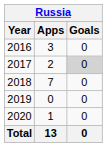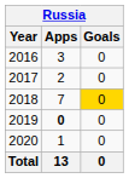2017 | Goals: lightgrey background -> no background
2018 | Goals: no background -> gold background
2019 | Apps: normal -> bold
